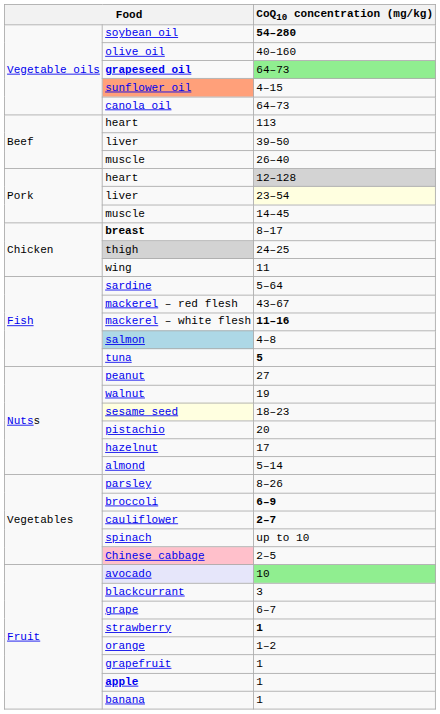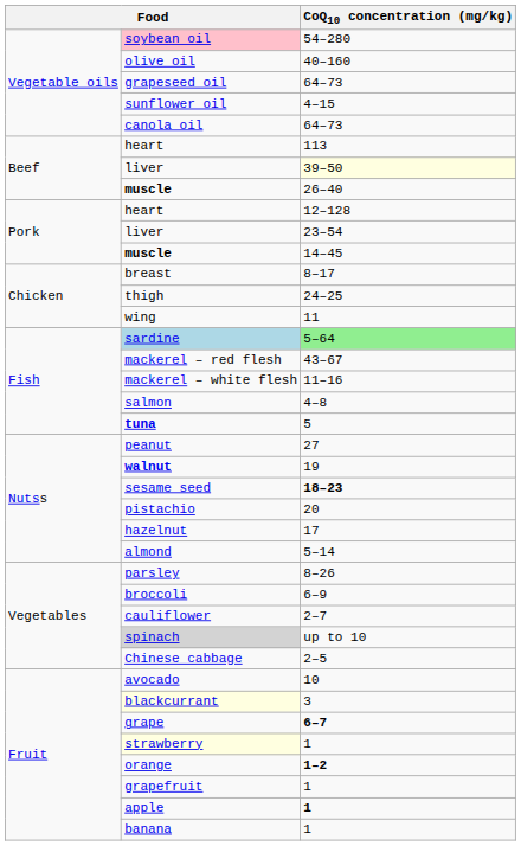soybean oil | column 2: no background -> pink background
soybean oil | CoQ10 concentration (mg/kg): bold -> normal
grapeseed oil | column 2: bold -> normal
grapeseed oil | CoQ10 concentration (mg/kg): lightgreen background -> no background
sunflower oil | column 2: lightsalmon background -> no background
liver / 39–50 | CoQ10 concentration (mg/kg): no background -> lightyellow background
muscle / 26–40 | column 2: normal -> bold
heart / 12–128 | CoQ10 concentration (mg/kg): lightgrey background -> no background
liver / 23–54 | CoQ10 concentration (mg/kg): lightyellow background -> no background
muscle / 14–45 | column 2: normal -> bold
breast | column 2: bold -> normal
thigh | column 2: lightgrey background -> no background
sardine | column 2: no background -> lightblue background
sardine | CoQ10 concentration (mg/kg): no background -> lightgreen background
mackerel – white flesh | CoQ10 concentration (mg/kg): bold -> normal
salmon | column 2: lightblue background -> no background
tuna | column 2: normal -> bold
tuna | CoQ10 concentration (mg/kg): bold -> normal
walnut | column 2: normal -> bold
sesame seed | column 2: lightyellow background -> no background
sesame seed | CoQ10 concentration (mg/kg): normal -> bold
broccoli | CoQ10 concentration (mg/kg): bold -> normal
cauliflower | CoQ10 concentration (mg/kg): bold -> normal
spinach | column 2: no background -> lightgrey background
Chinese cabbage | column 2: pink background -> no background
avocado | column 2: lavender background -> no background
avocado | CoQ10 concentration (mg/kg): lightgreen background -> no background
blackcurrant | column 2: no background -> lightyellow background
grape | CoQ10 concentration (mg/kg): normal -> bold
strawberry | column 2: no background -> lightyellow background
strawberry | CoQ10 concentration (mg/kg): bold -> normal
orange | CoQ10 concentration (mg/kg): normal -> bold
apple | column 2: bold -> normal
apple | CoQ10 concentration (mg/kg): normal -> bold
